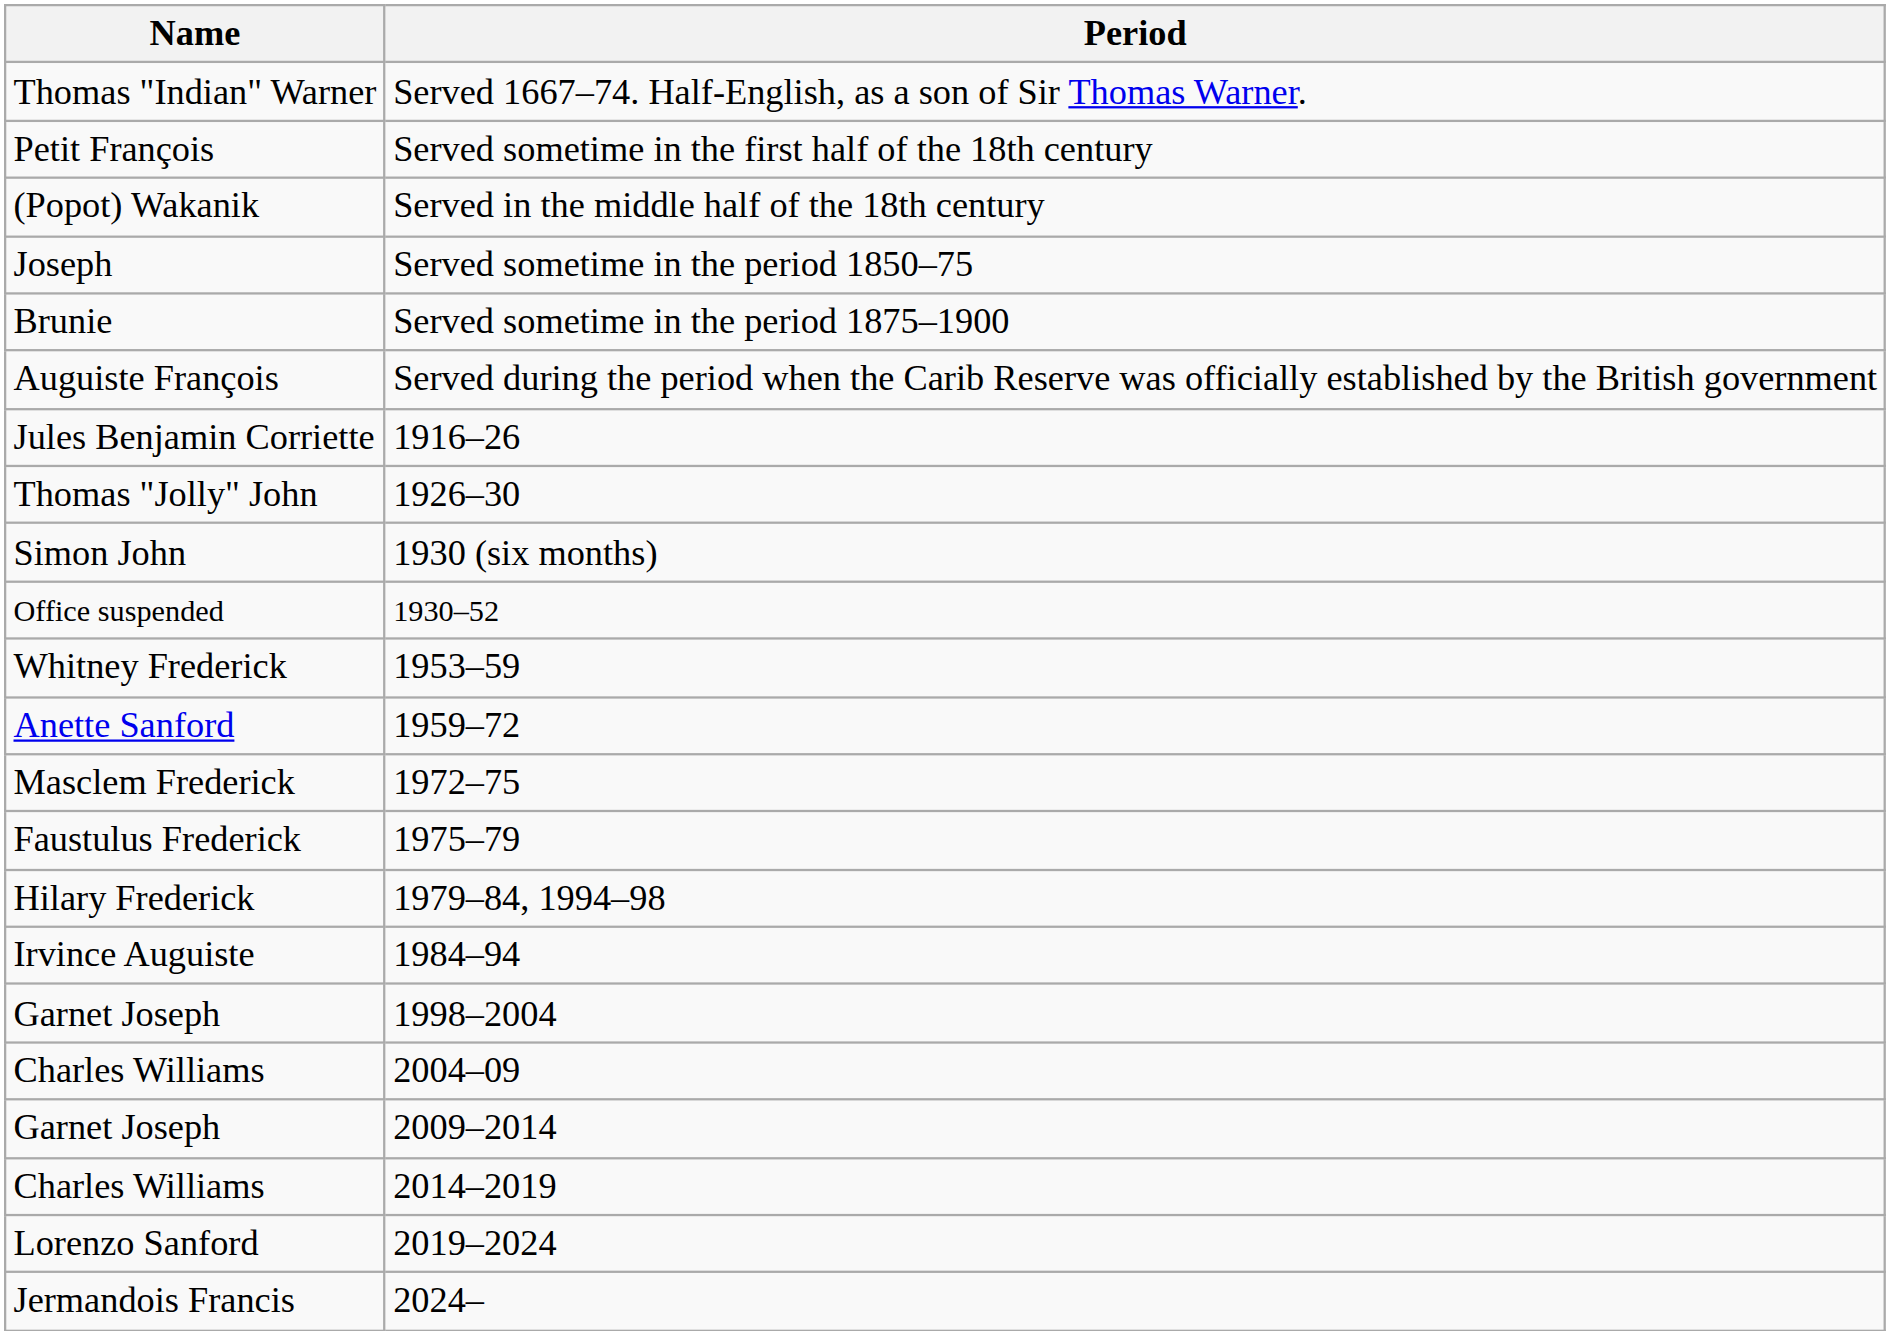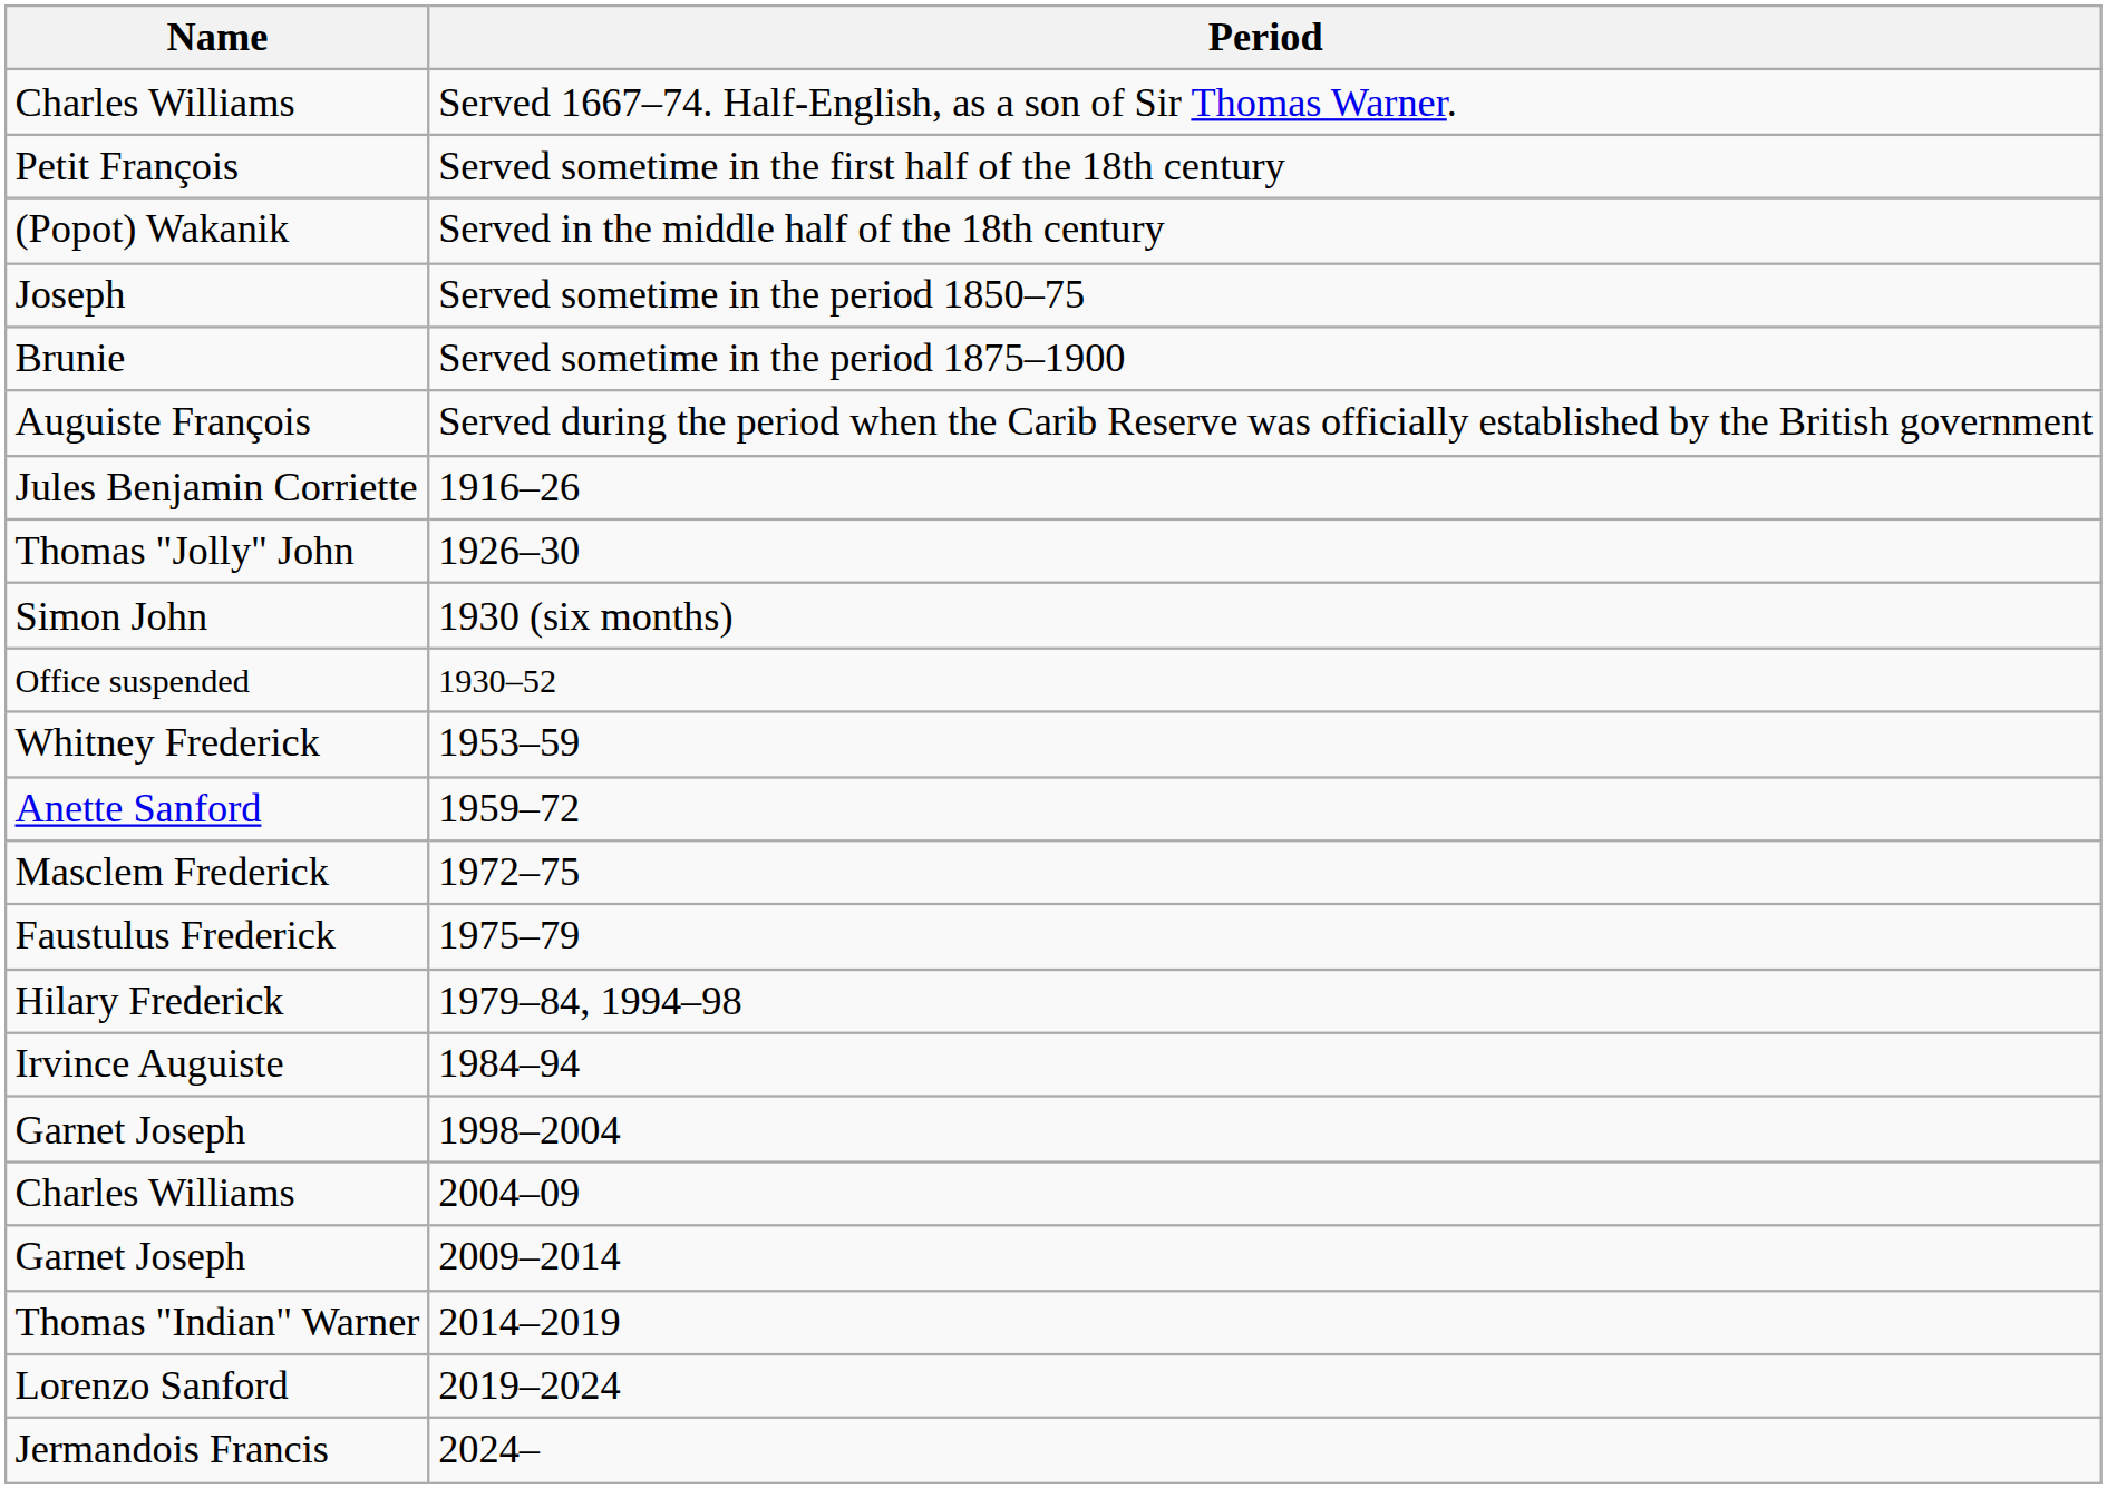row 2 | Name: Thomas "Indian" Warner -> Charles Williams
row 21 | Name: Charles Williams -> Thomas "Indian" Warner
